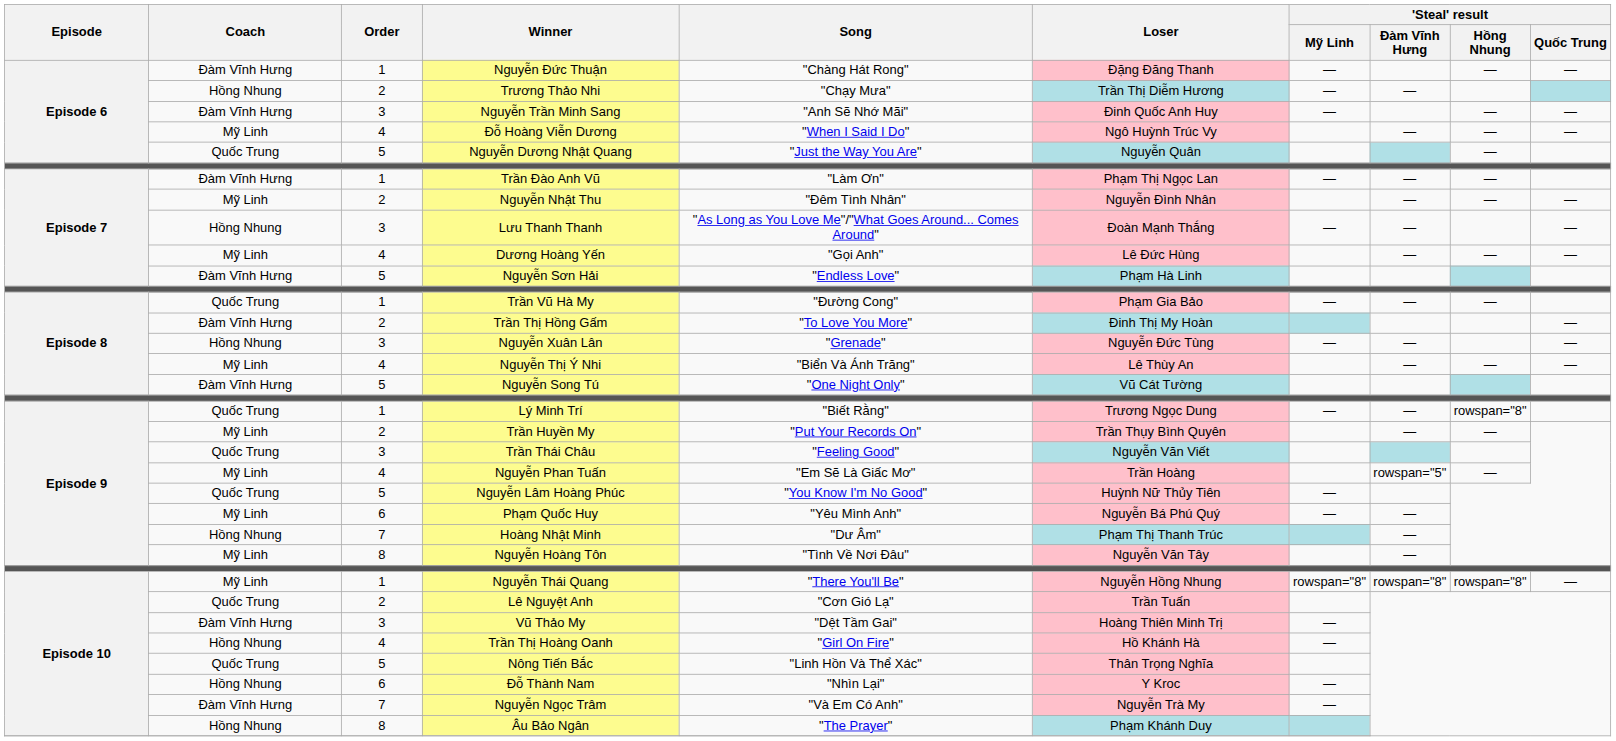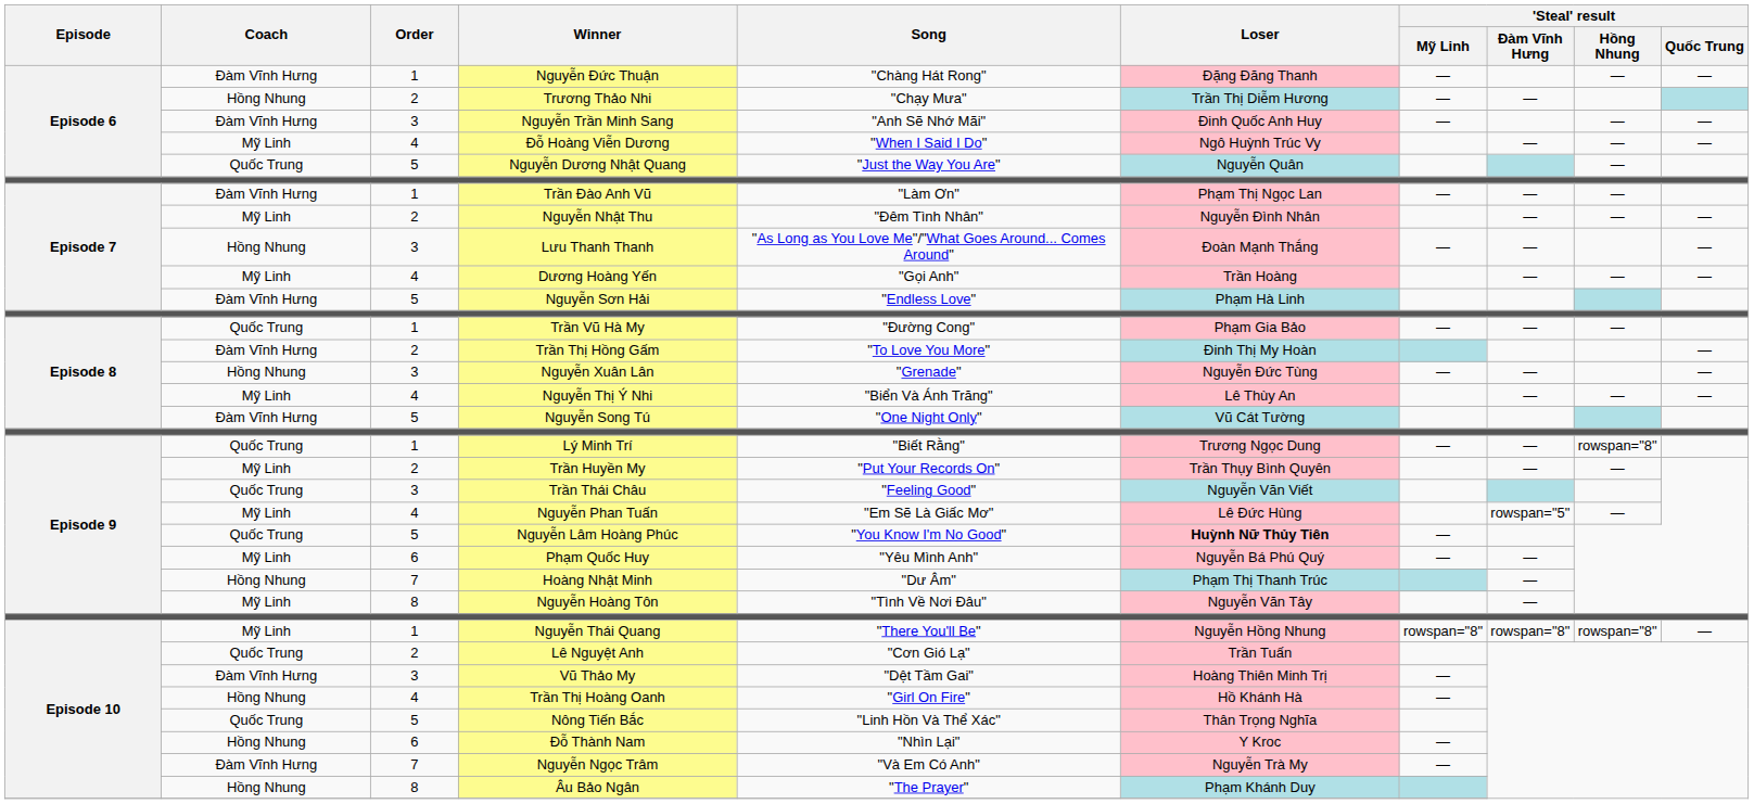Dương Hoàng Yến | Loser: Lê Đức Hùng -> Trần Hoàng
Nguyễn Phan Tuấn | Loser: Trần Hoàng -> Lê Đức Hùng
Nguyễn Lâm Hoàng Phúc | Loser: normal -> bold
